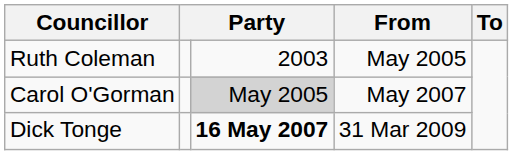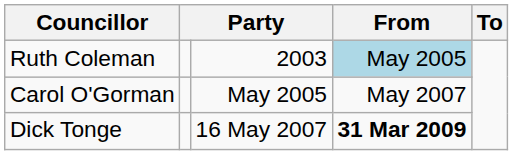Ruth Coleman | From: no background -> lightblue background
Carol O'Gorman | column 3: lightgrey background -> no background
Dick Tonge | column 3: bold -> normal
Dick Tonge | From: normal -> bold
